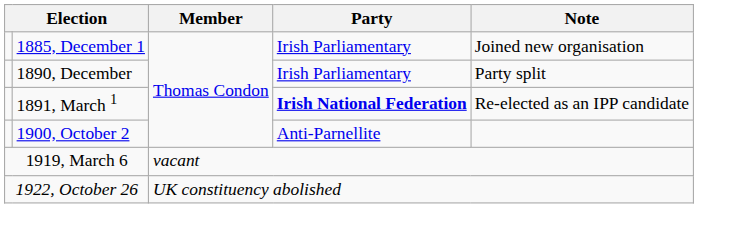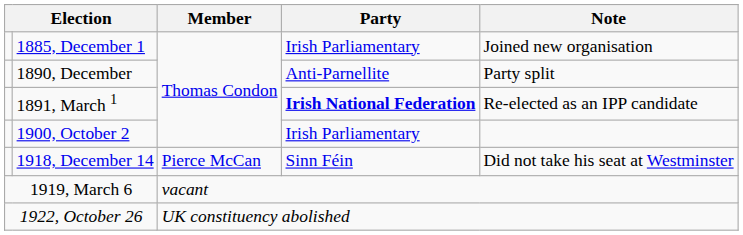1890, December | Party: Irish Parliamentary -> Anti-Parnellite
1900, October 2 | Party: Anti-Parnellite -> Irish Parliamentary
+ row: 1918, December 14 | Pierce McCan | Sinn Féin | Did not take his seat at Westminster
